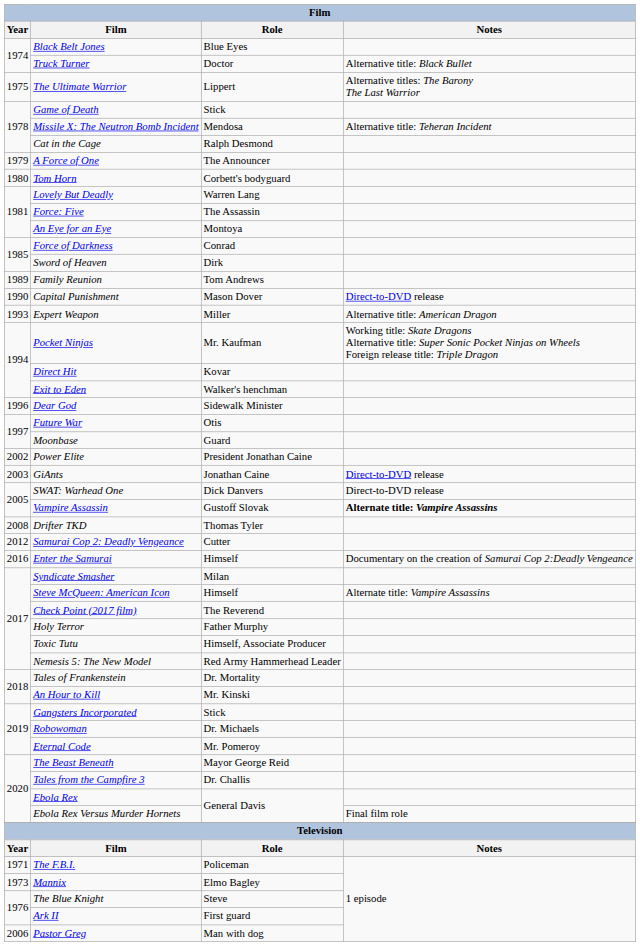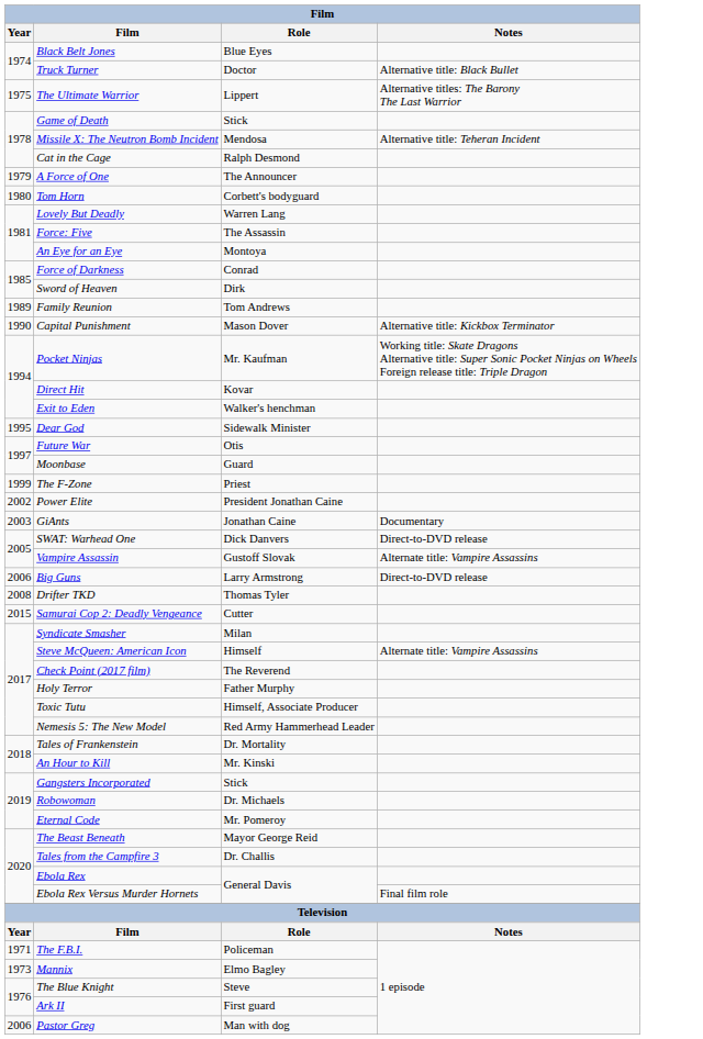Capital Punishment | Notes: Direct-to-DVD release -> Alternative title: Kickbox Terminator
- row: 1993 | Expert Weapon | Miller | Alternative title: American Dragon
Dear God | Year: 1996 -> 1995
+ row: 1999 | The F-Zone | Priest
GiAnts | Notes: Direct-to-DVD release -> Documentary
Vampire Assassin | Notes: bold -> normal
+ row: 2006 | Big Guns | Larry Armstrong | Direct-to-DVD release
Samurai Cop 2: Deadly Vengeance | Year: 2012 -> 2015
- row: 2016 | Enter the Samurai | Himself | Documentary on the creation of Samurai Cop 2:Deadly Vengeance
